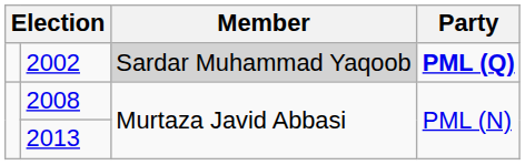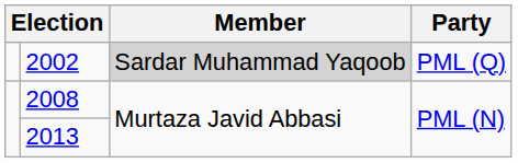2002 | Party: bold -> normal
